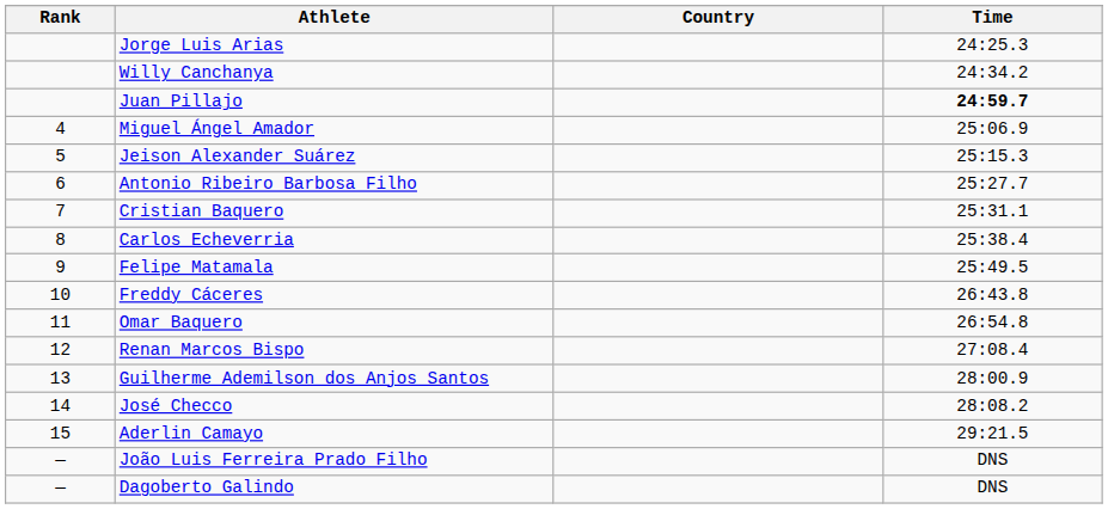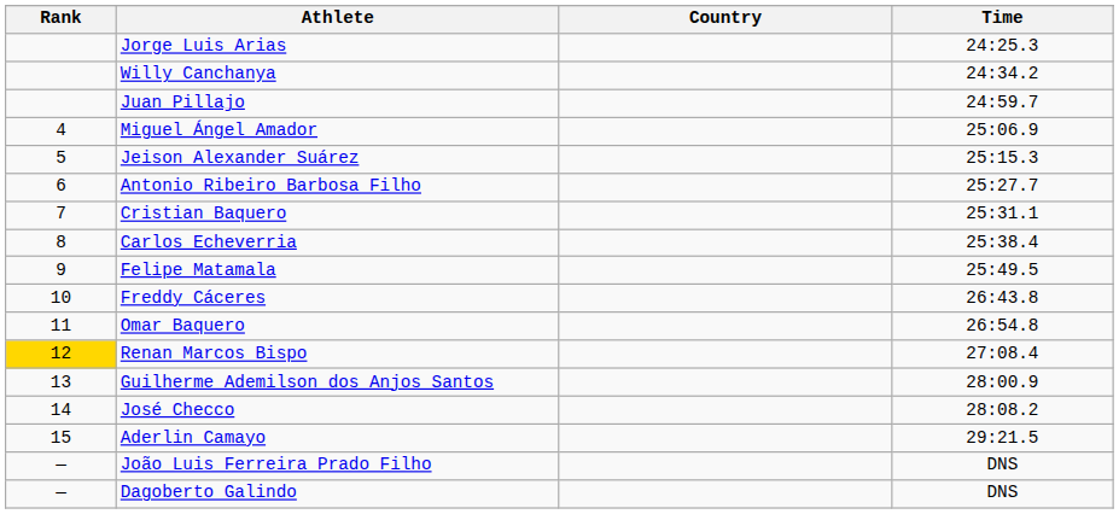Juan Pillajo | Time: bold -> normal
Renan Marcos Bispo | Rank: no background -> gold background
